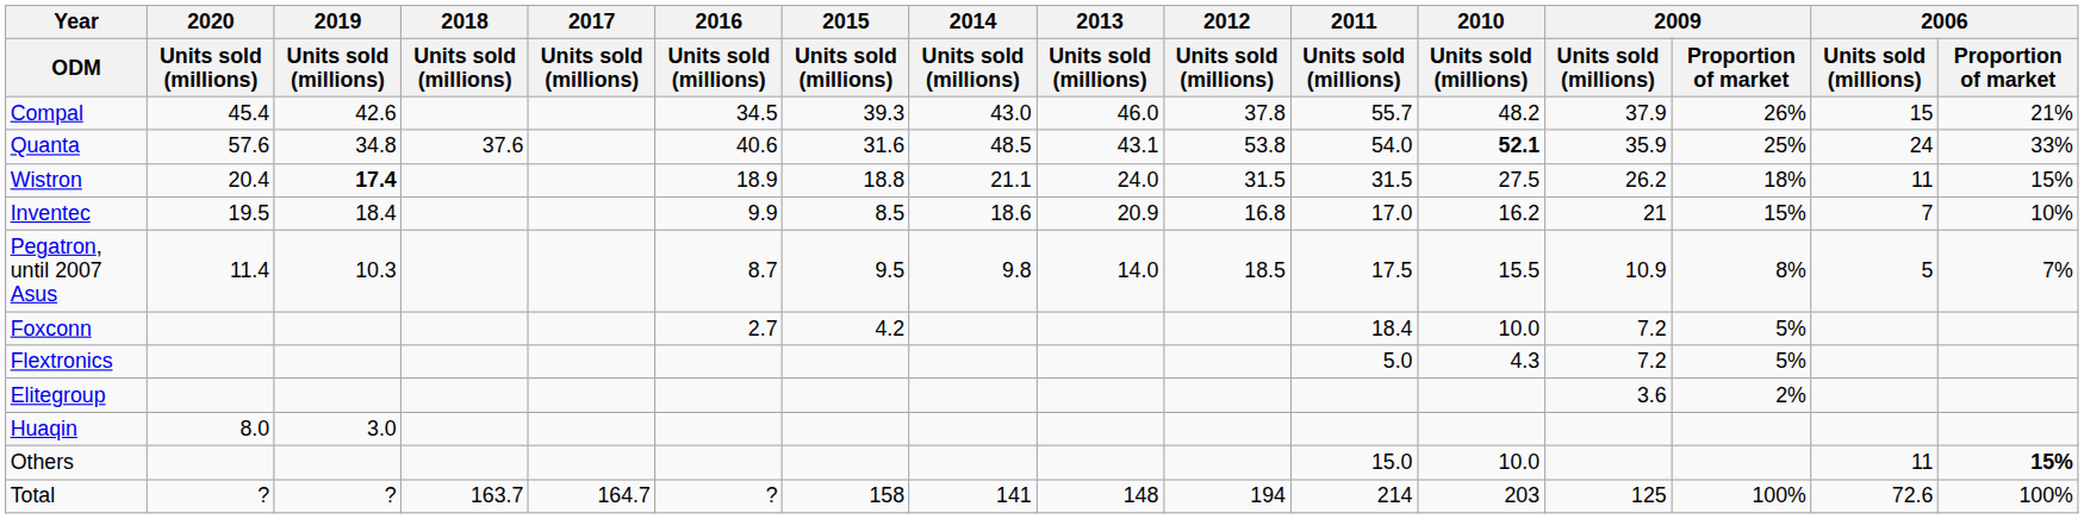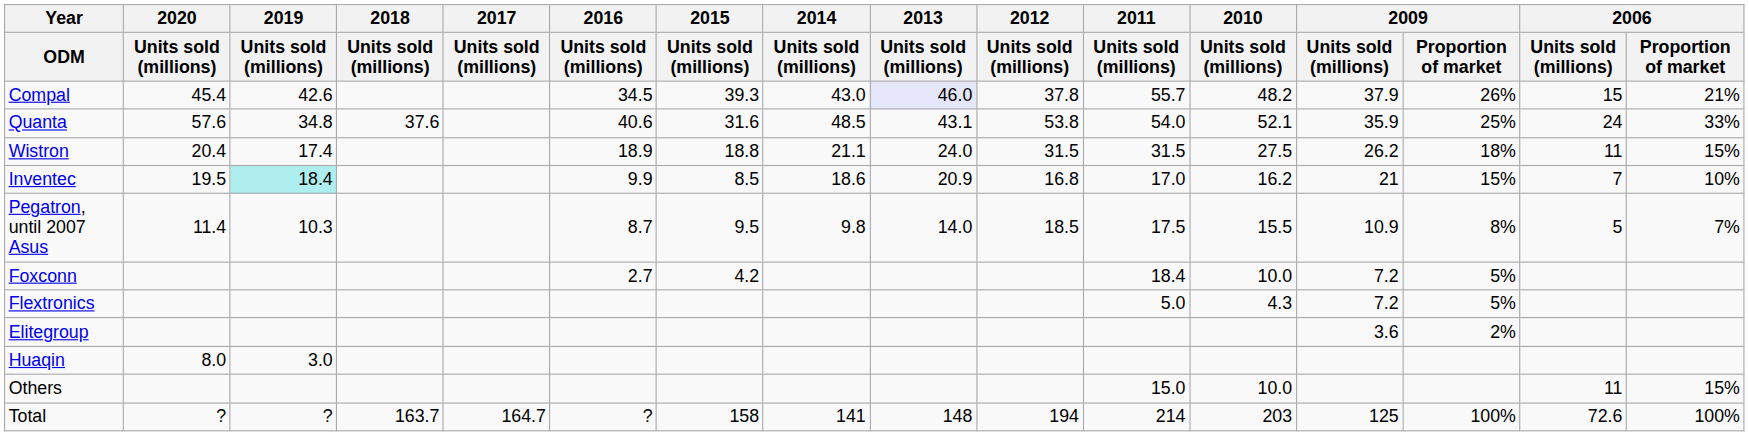Compal | 2013 / Units sold (millions): no background -> lavender background
Quanta | 2010 / Units sold (millions): bold -> normal
Wistron | 2019 / Units sold (millions): bold -> normal
Inventec | 2019 / Units sold (millions): no background -> paleturquoise background
Others | 2006 / Proportion of market: bold -> normal
